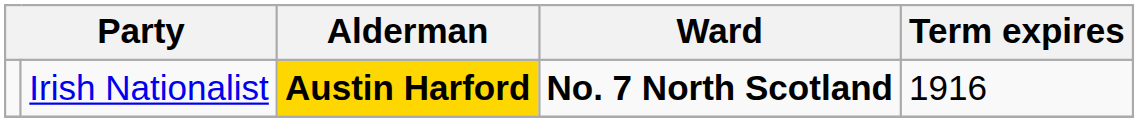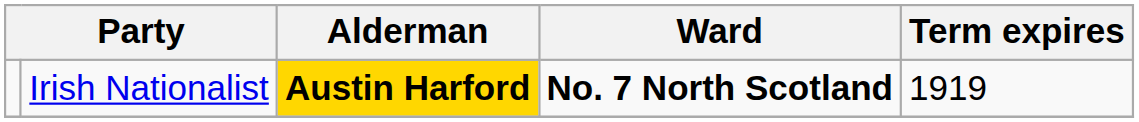Irish Nationalist | Term expires: 1916 -> 1919
